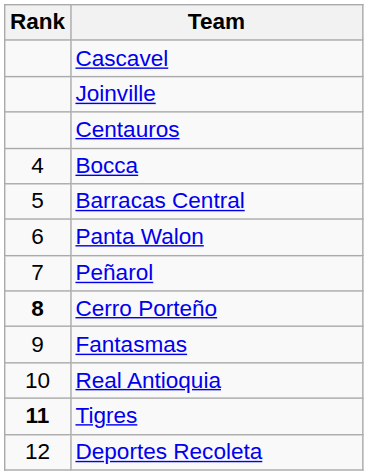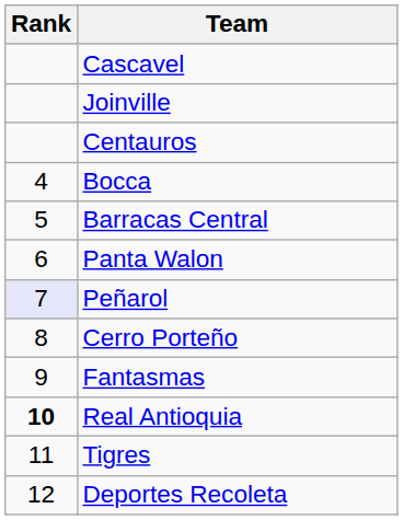Peñarol | Rank: no background -> lavender background
Cerro Porteño | Rank: bold -> normal
Real Antioquia | Rank: normal -> bold
Tigres | Rank: bold -> normal
